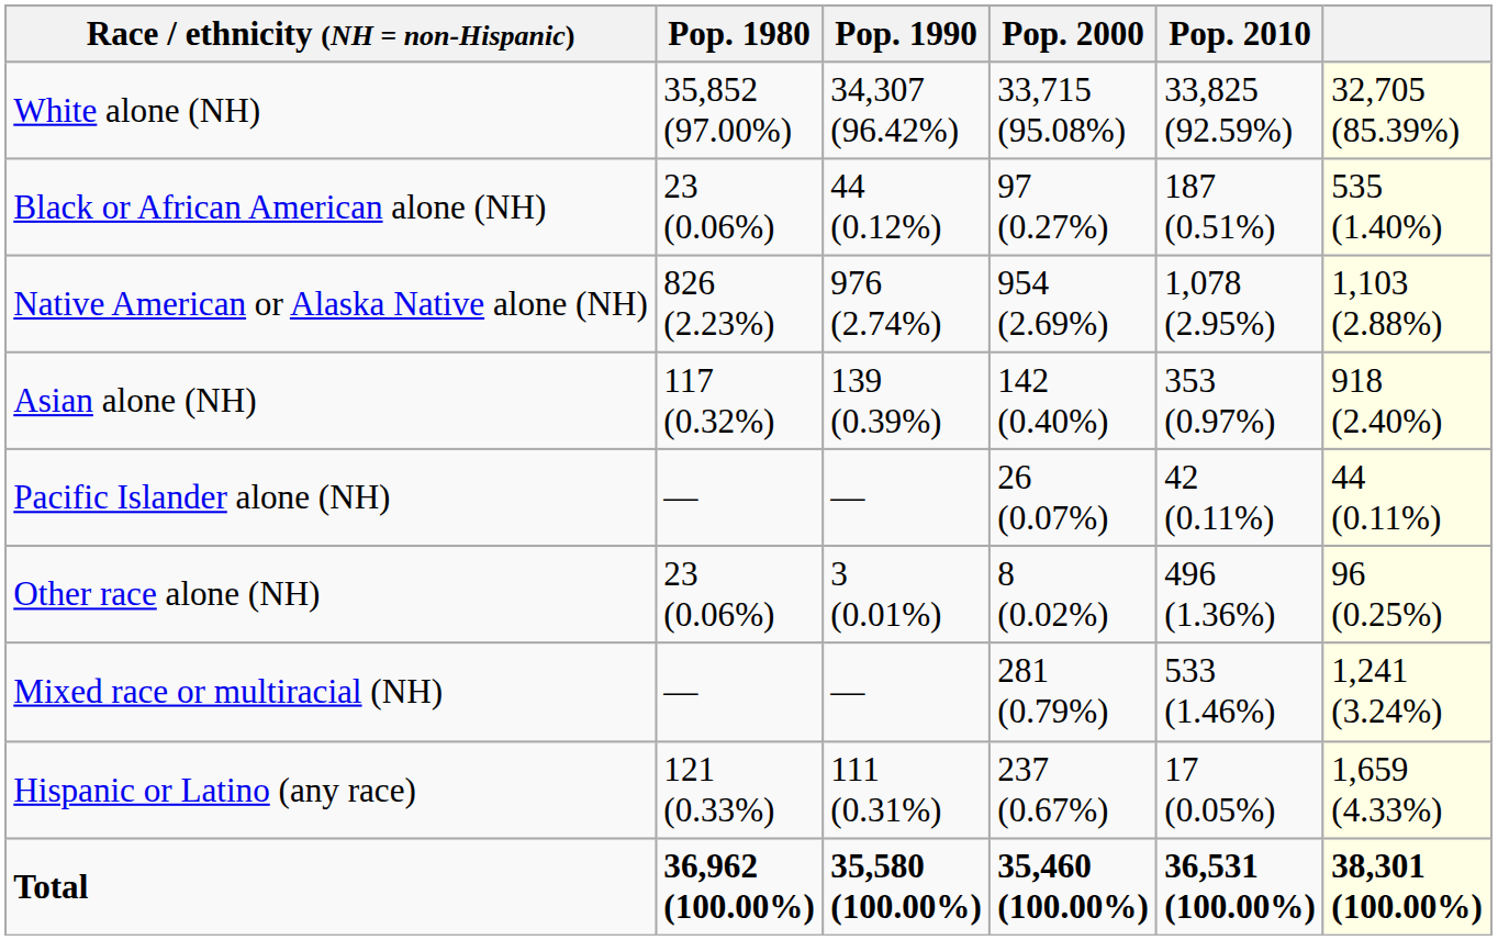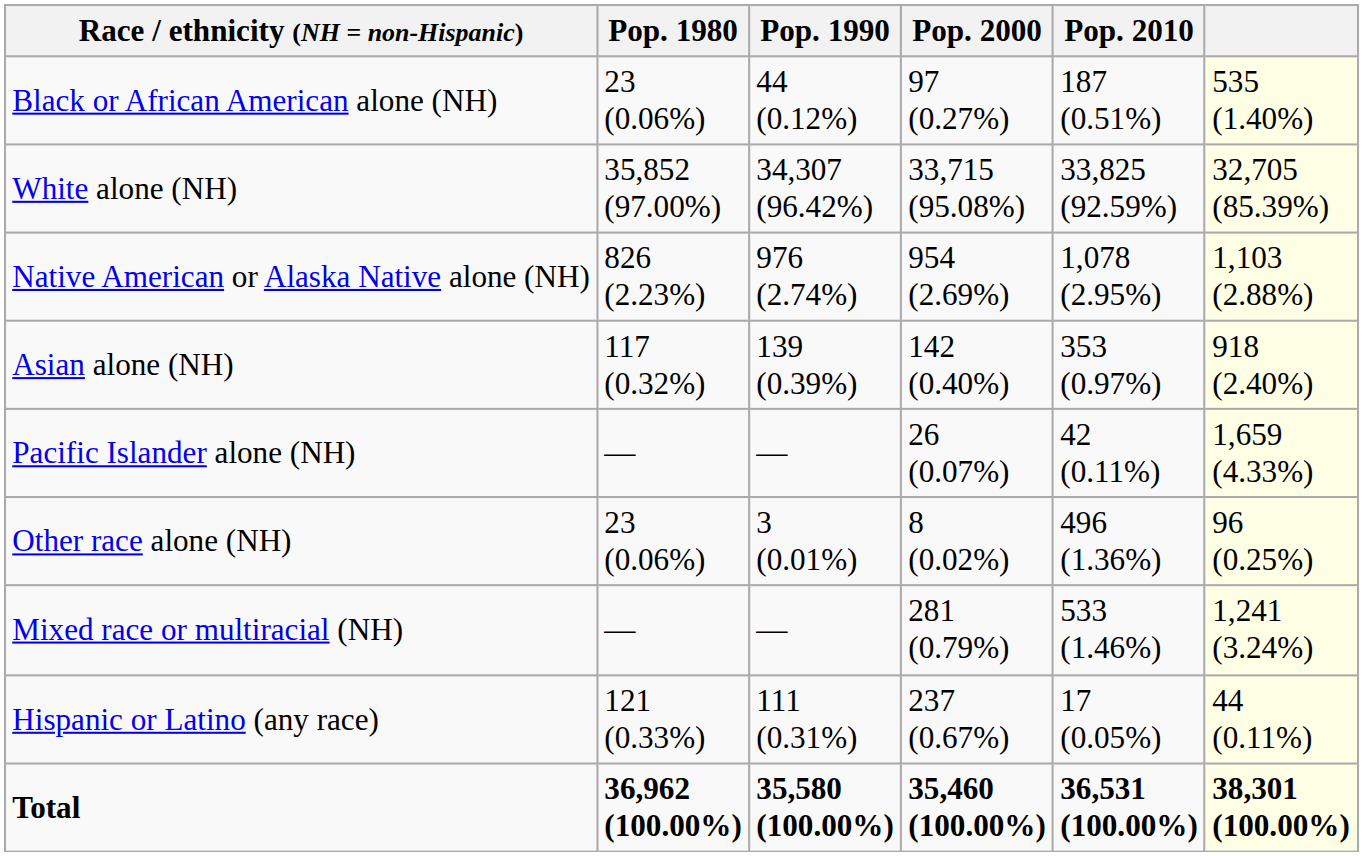rows swapped: White alone (NH) <-> Black or African American alone (NH)
Pacific Islander alone (NH) | column 6: 44 (0.11%) -> 1,659 (4.33%)
Hispanic or Latino (any race) | column 6: 1,659 (4.33%) -> 44 (0.11%)
